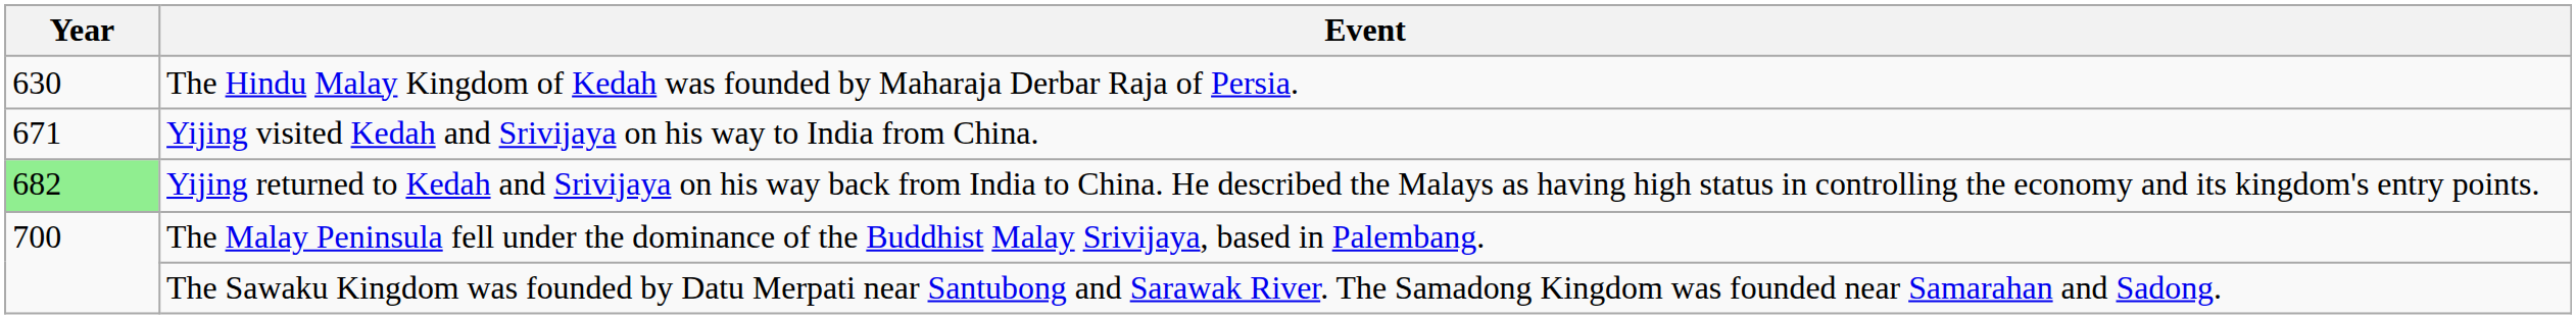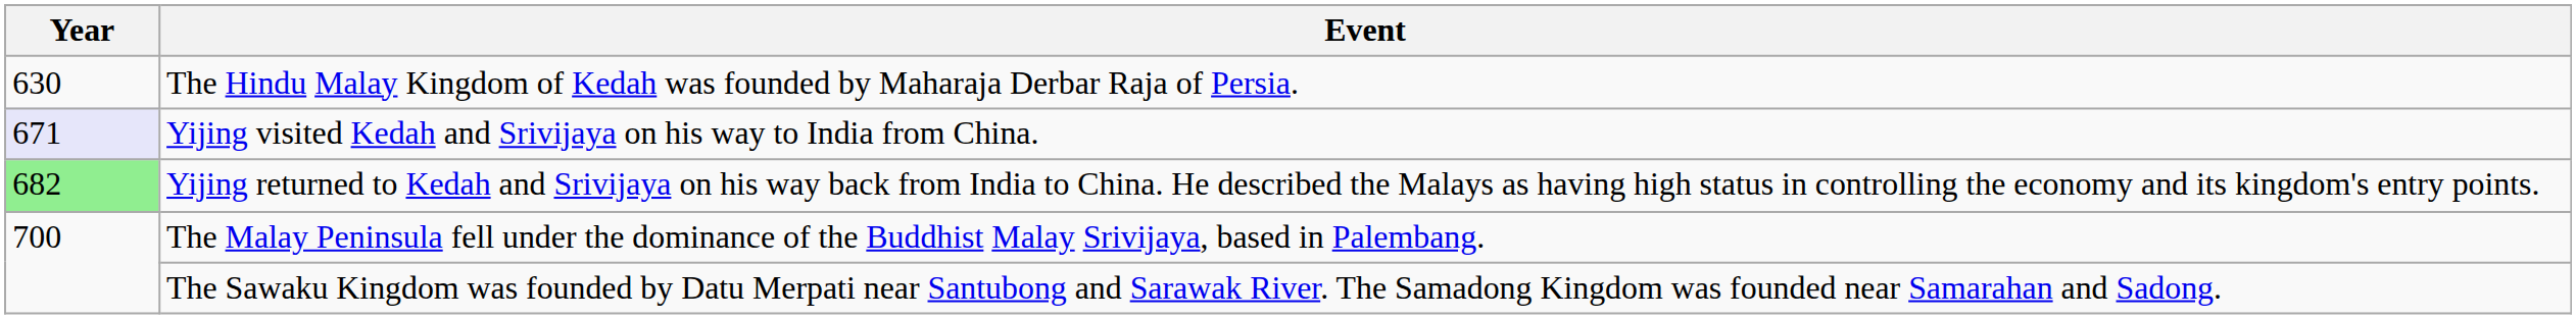row 3 | Year: no background -> lavender background
